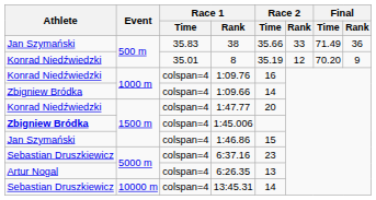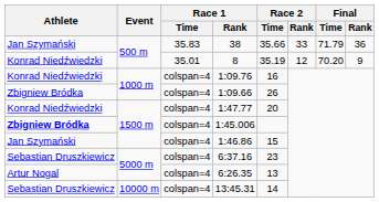38 | Final / Time: 71.49 -> 71.79
1:09.66 | Race 2 / Time: 14 -> 26
